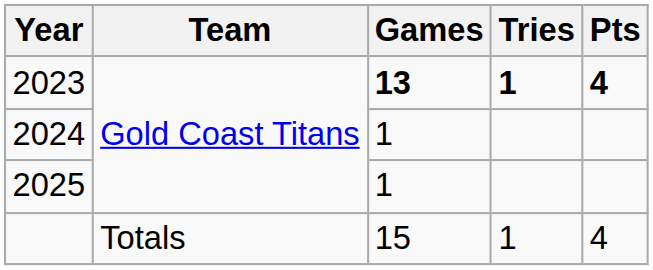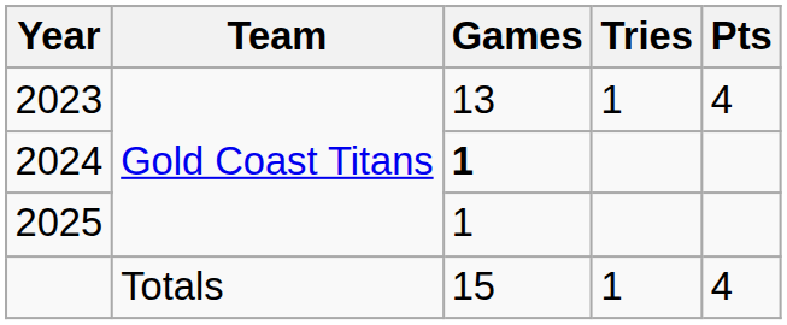2023 | Games: bold -> normal
2023 | Tries: bold -> normal
2023 | Pts: bold -> normal
2024 | Games: normal -> bold
